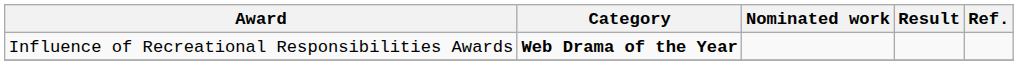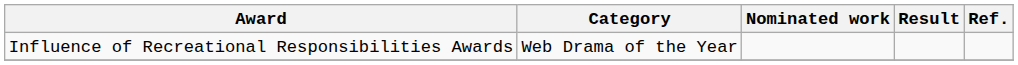Influence of Recreational Responsibilities Awards | Category: bold -> normal
